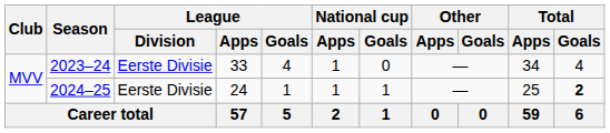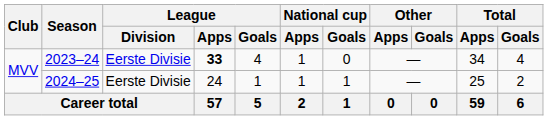2023–24 | League / Apps: normal -> bold
2024–25 | Total / Goals: bold -> normal
